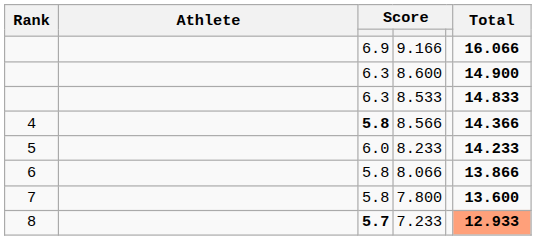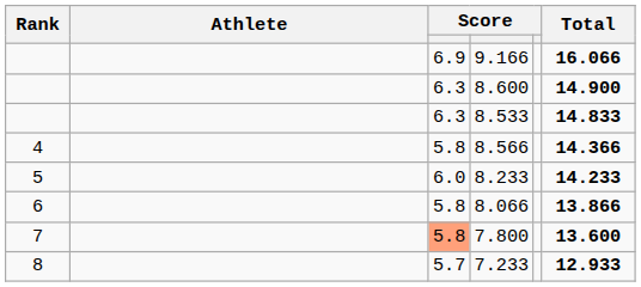8.566 | column 3: bold -> normal
7.800 | column 3: no background -> lightsalmon background
7.233 | column 3: bold -> normal
7.233 | Total: lightsalmon background -> no background
